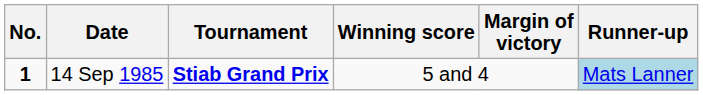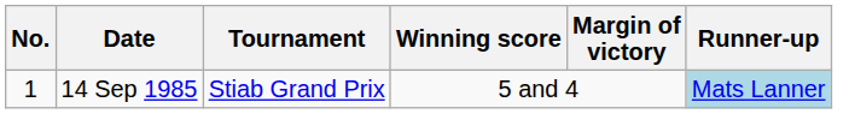14 Sep 1985 | No.: bold -> normal
14 Sep 1985 | Tournament: bold -> normal
